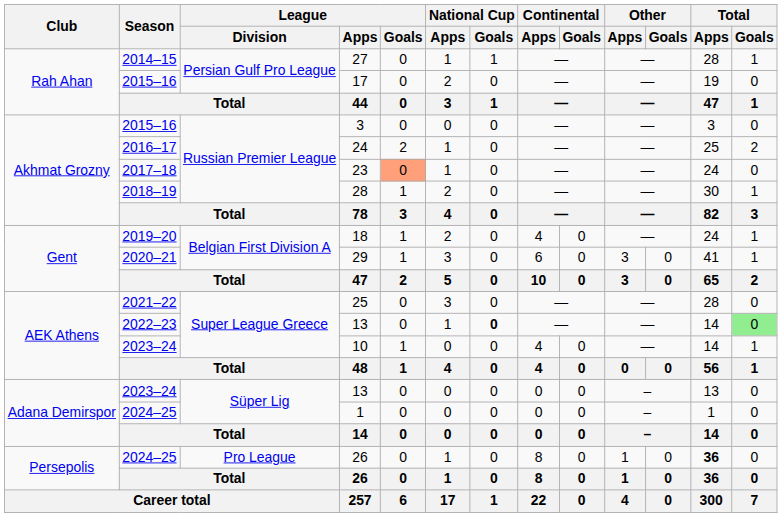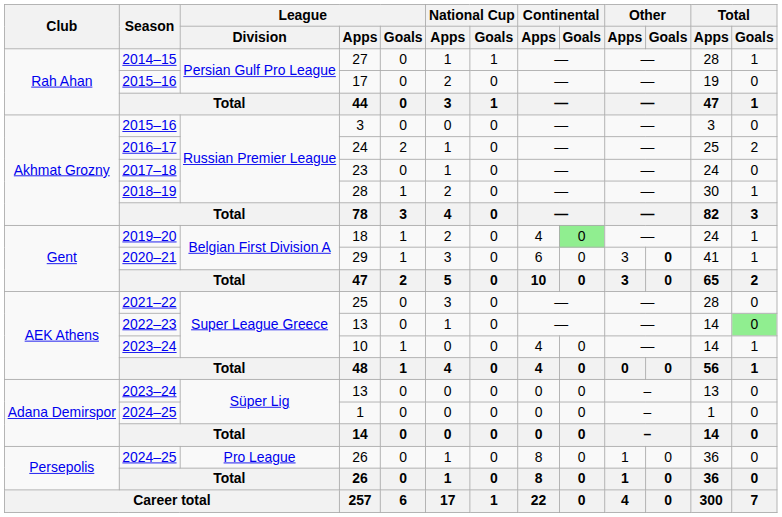23 | League / Goals: lightsalmon background -> no background
18 | Continental / Goals: no background -> lightgreen background
29 | Other / Goals: normal -> bold
2022–23 / 13 | National Cup / Goals: bold -> normal
2024–25 / 26 | Total / Apps: bold -> normal
